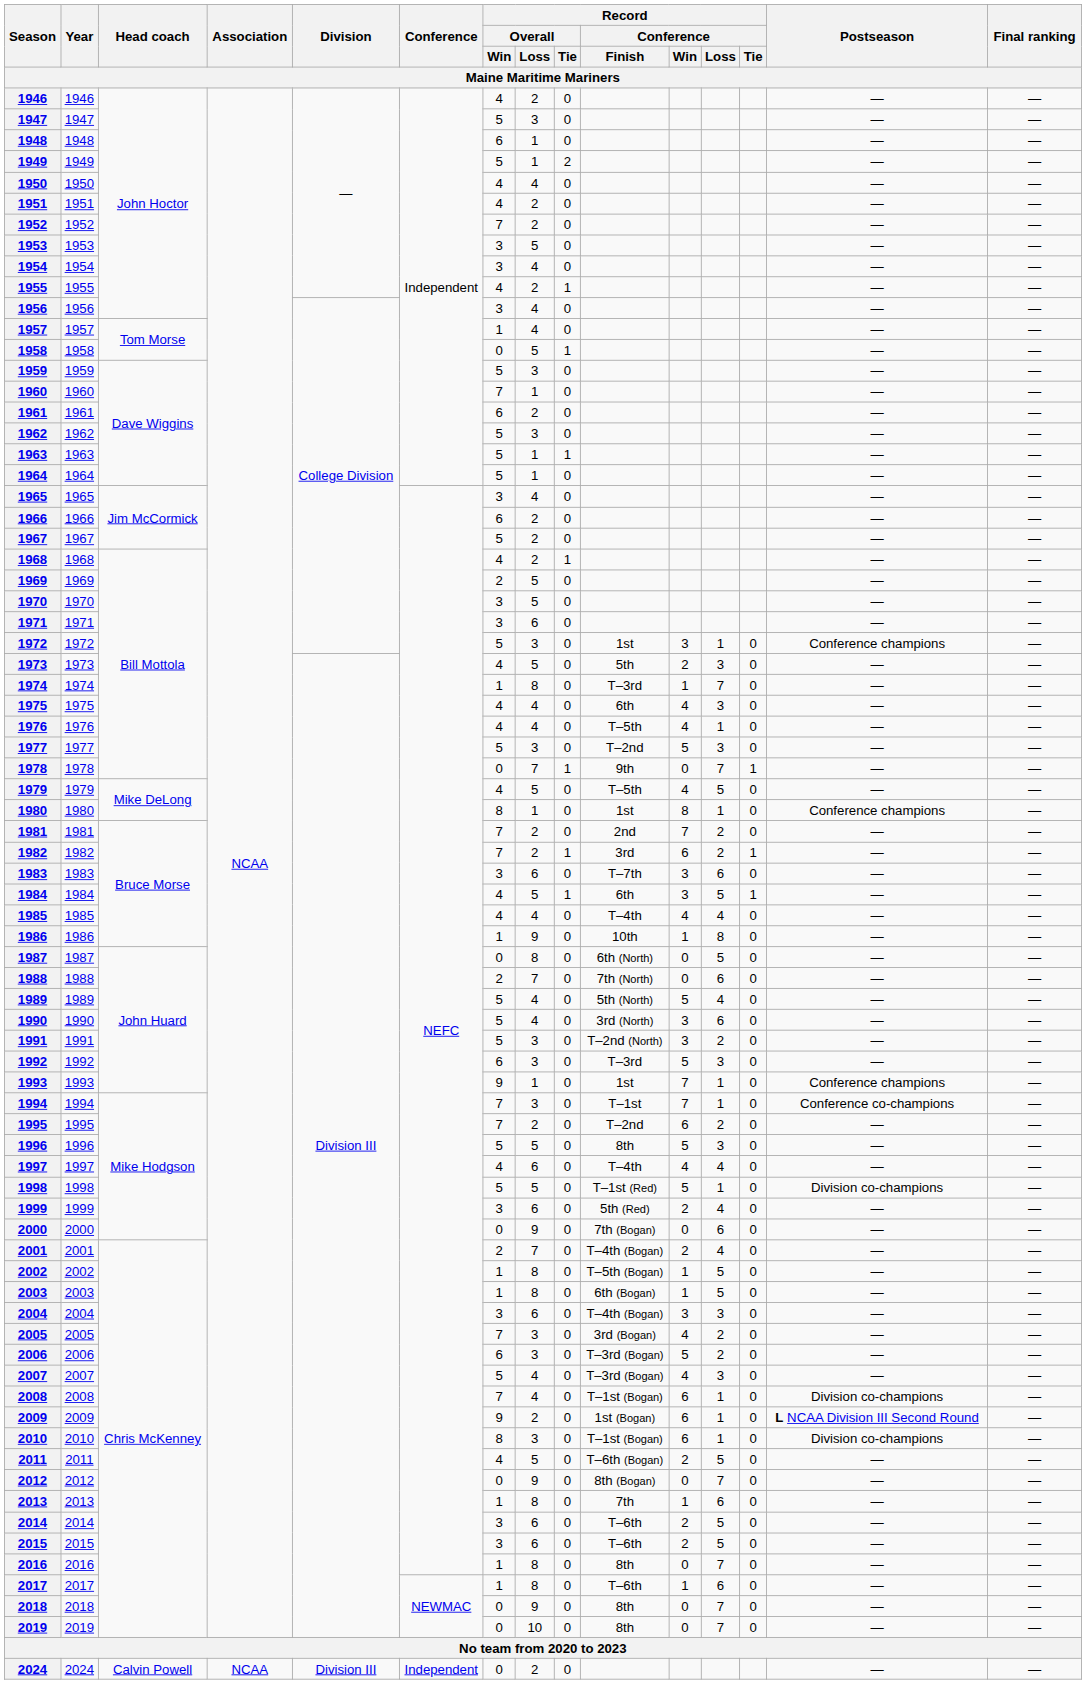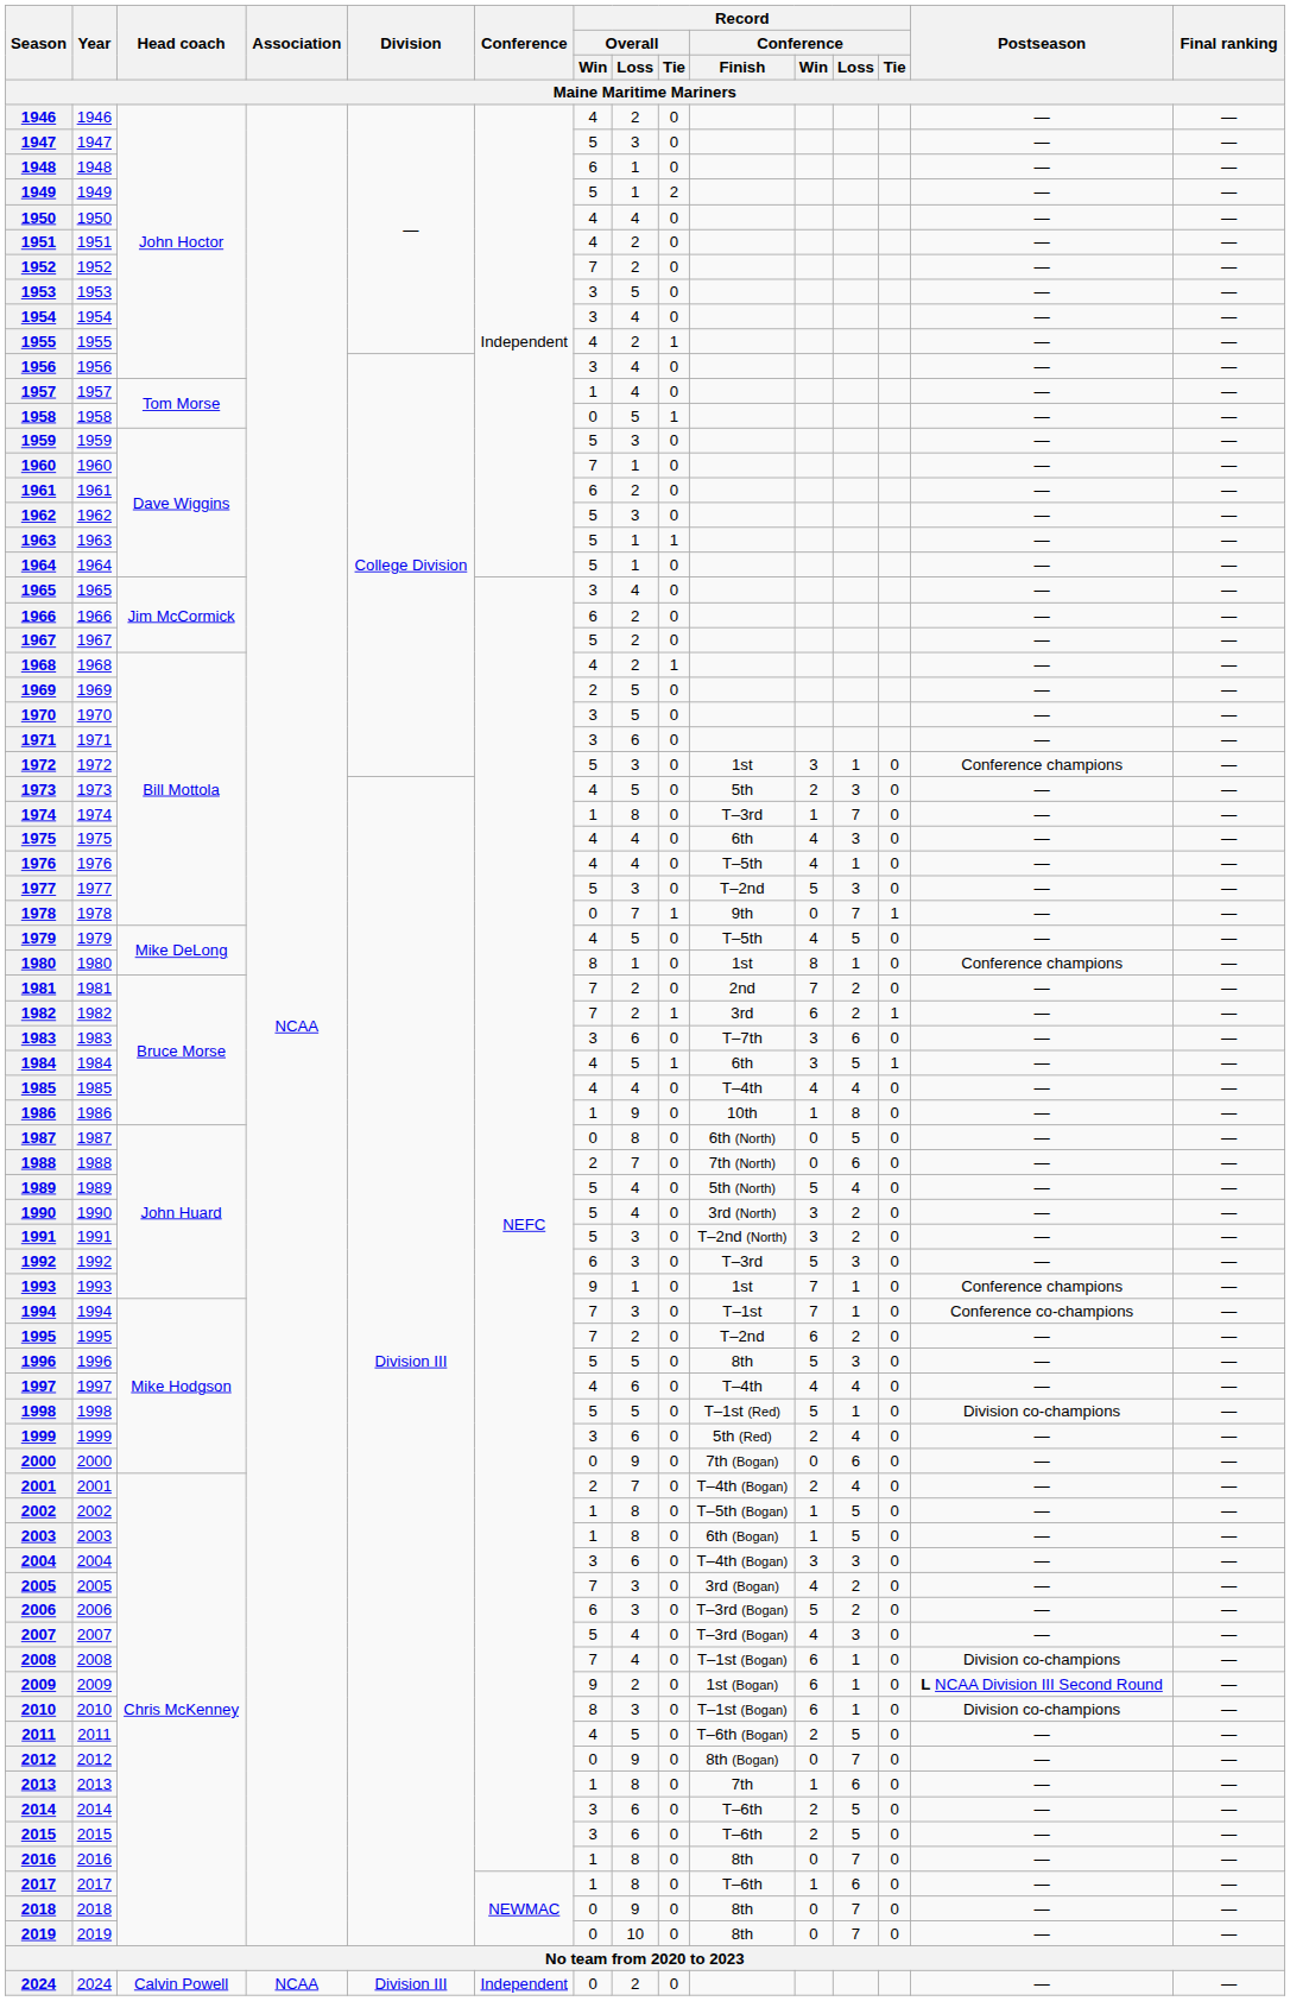row 49 | Record / Conference / Loss: 6 -> 2
